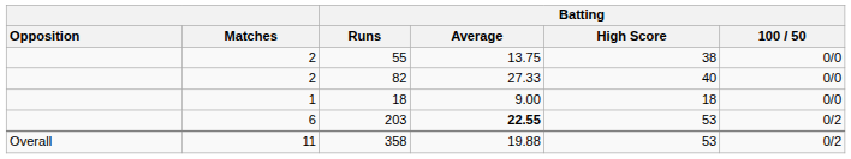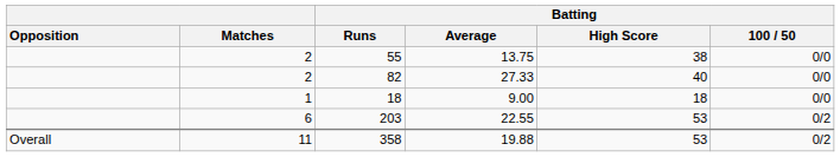203 | Batting / Average: bold -> normal
